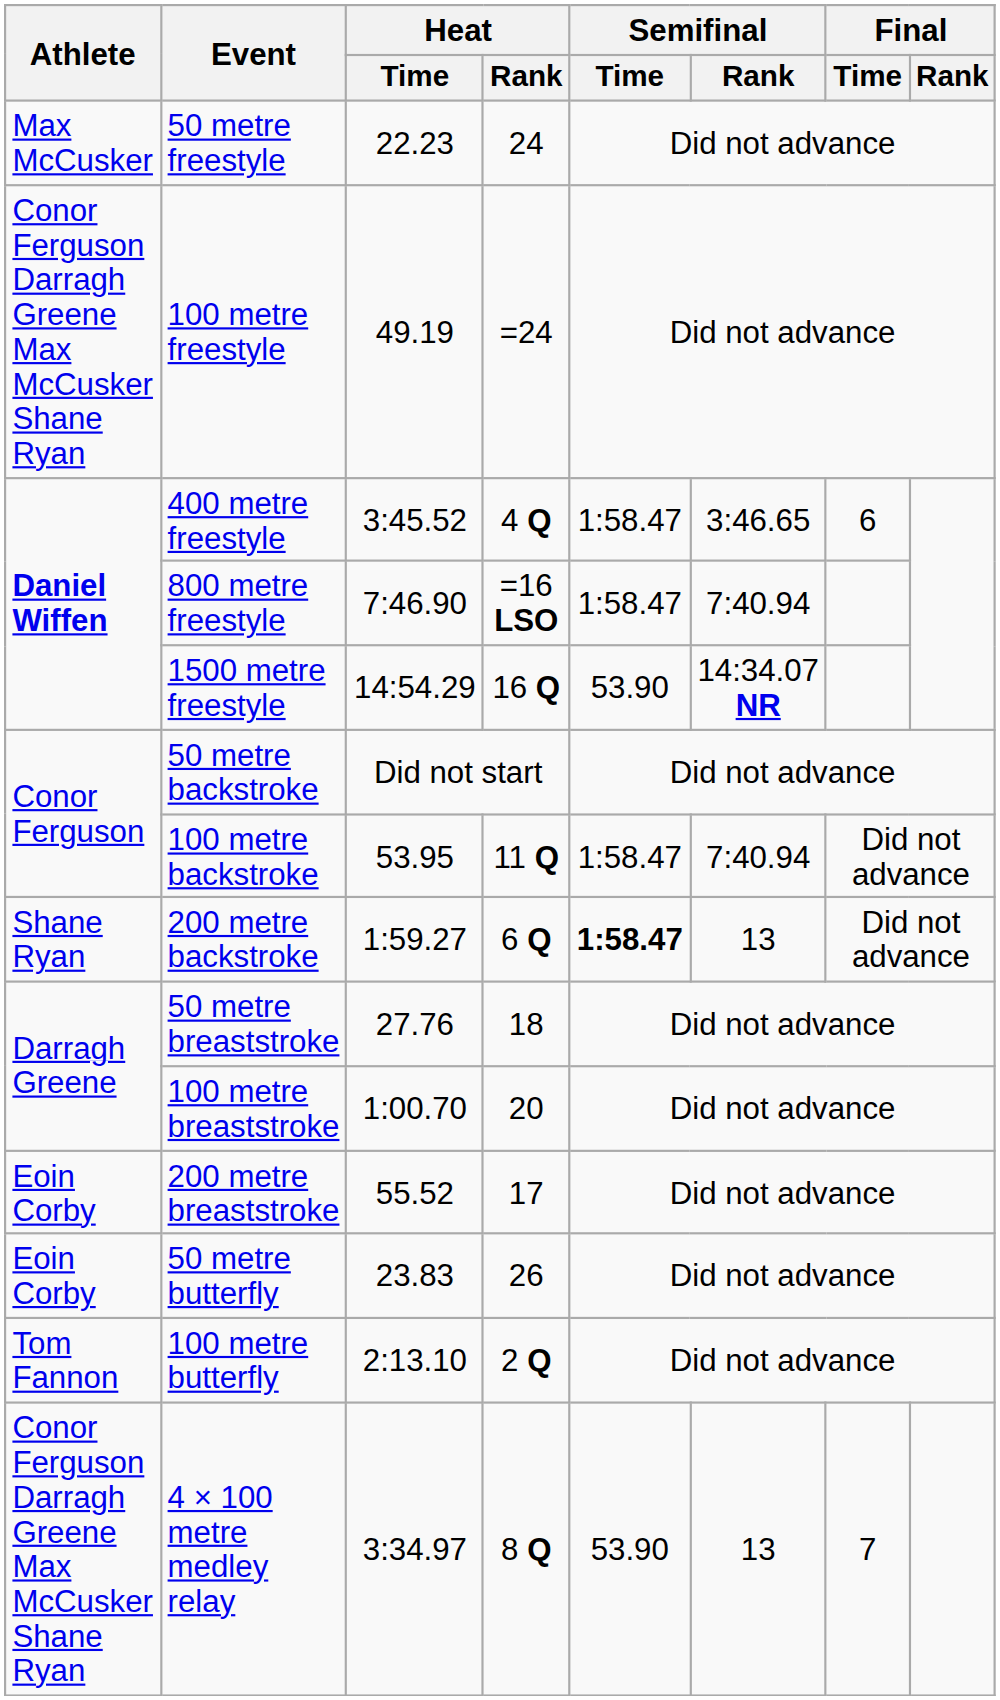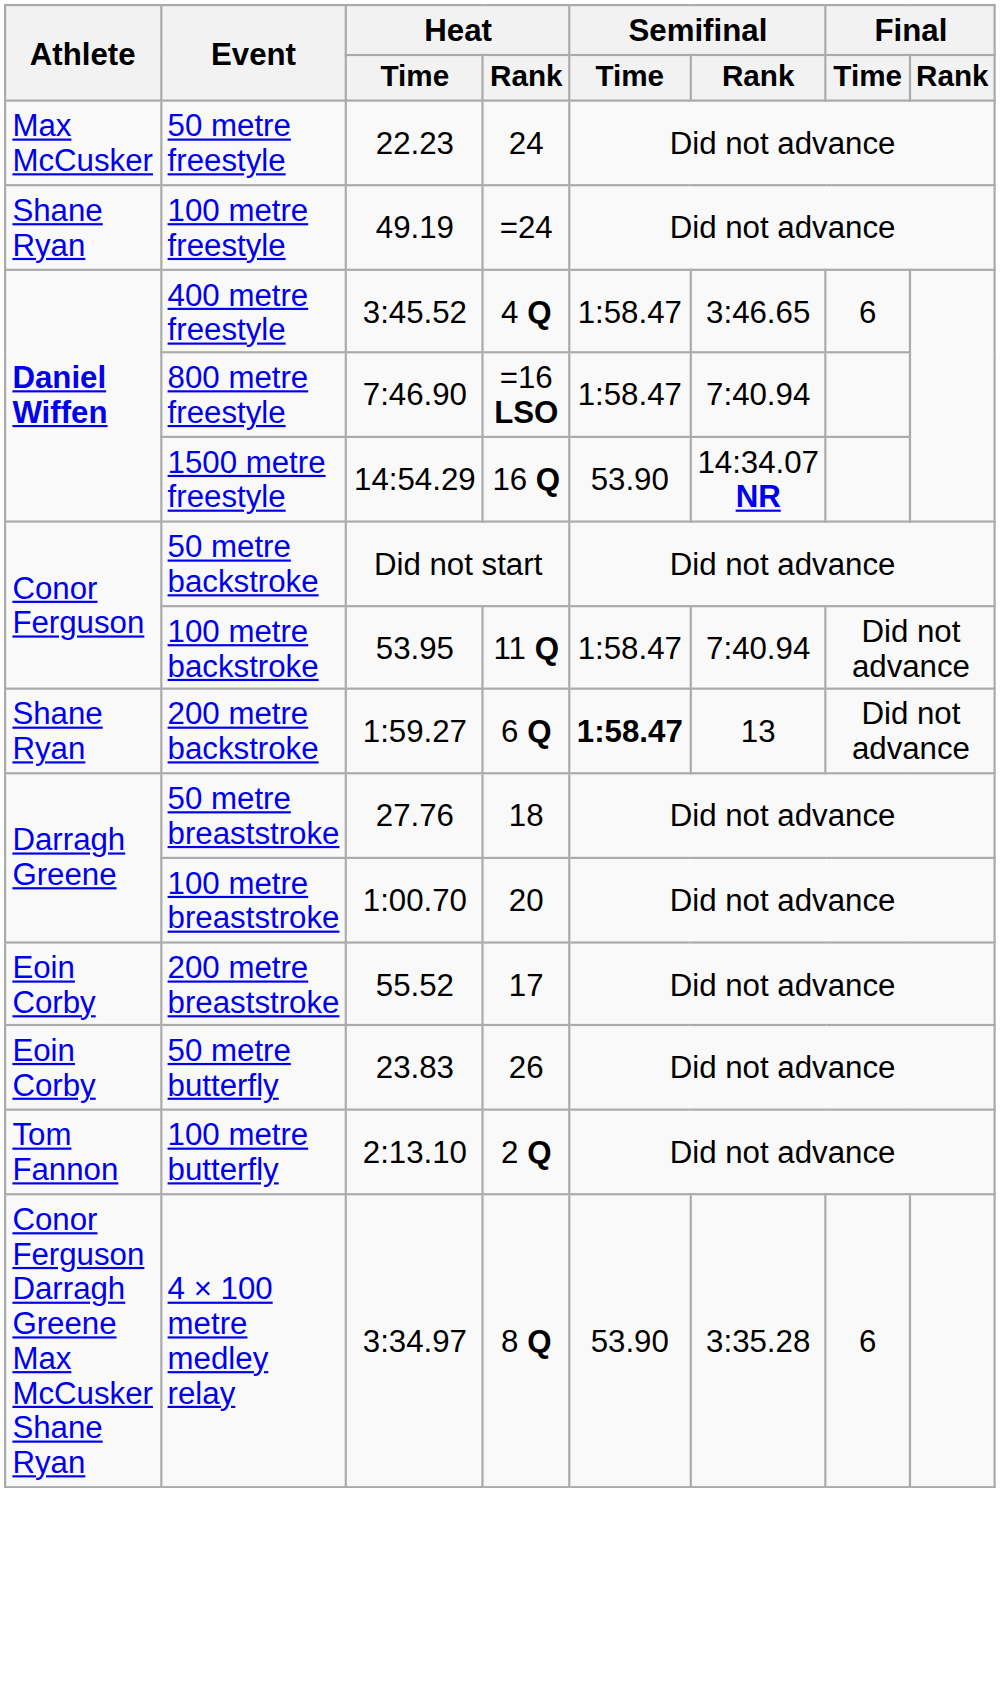100 metre freestyle | Athlete: Conor Ferguson Darragh Greene Max McCusker Shane Ryan -> Shane Ryan
4 × 100 metre medley relay | Semifinal / Rank: 13 -> 3:35.28
4 × 100 metre medley relay | Final / Time: 7 -> 6
